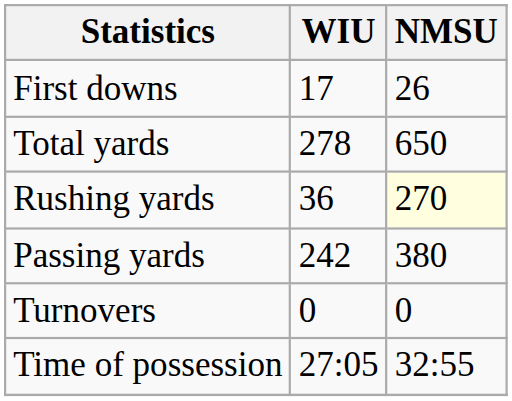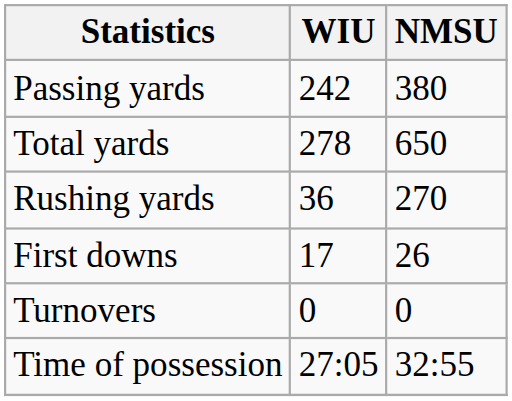rows swapped: First downs <-> Passing yards
Rushing yards | NMSU: lightyellow background -> no background
